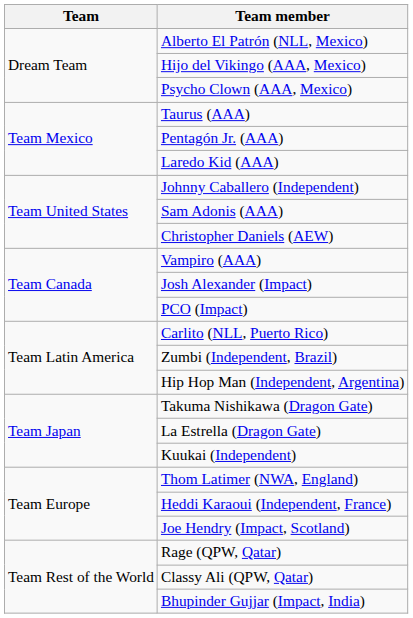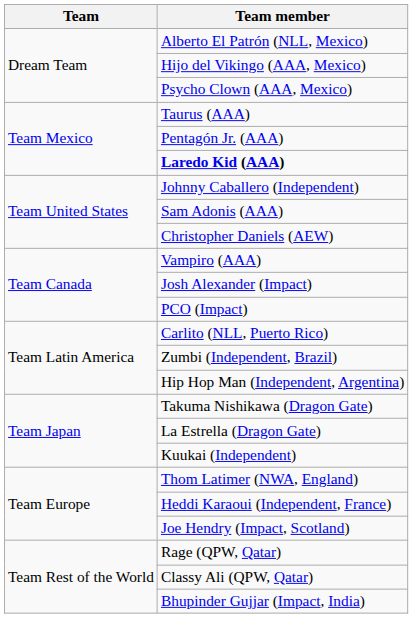Laredo Kid (AAA) | Team member: normal -> bold
